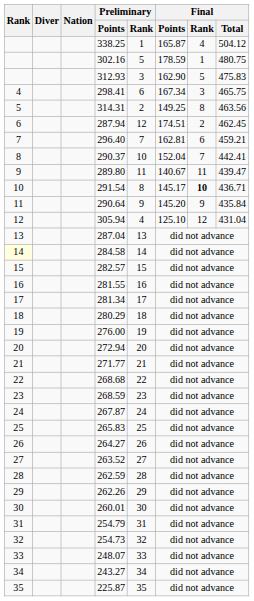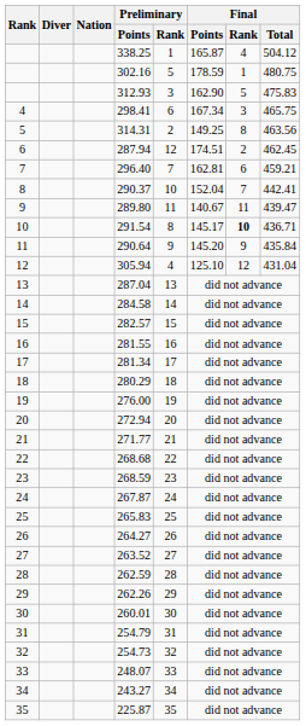284.58 | Rank: lightyellow background -> no background
